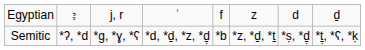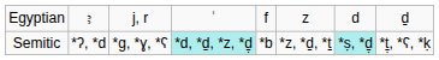Semitic | column 4: no background -> paleturquoise background
Semitic | column 7: no background -> paleturquoise background
